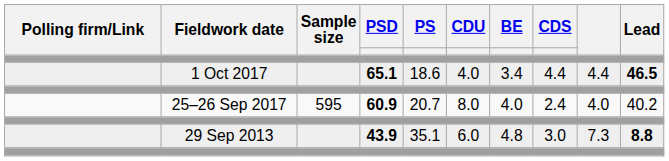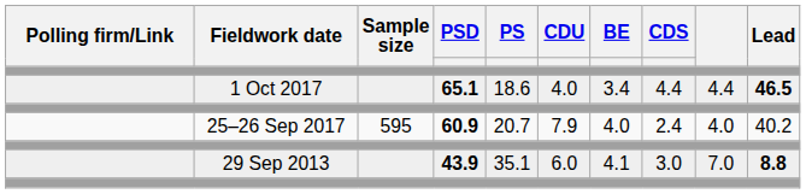25–26 Sep 2017 | CDU: 8.0 -> 7.9
29 Sep 2013 | BE: 4.8 -> 4.1
29 Sep 2013 | column 9: 7.3 -> 7.0
